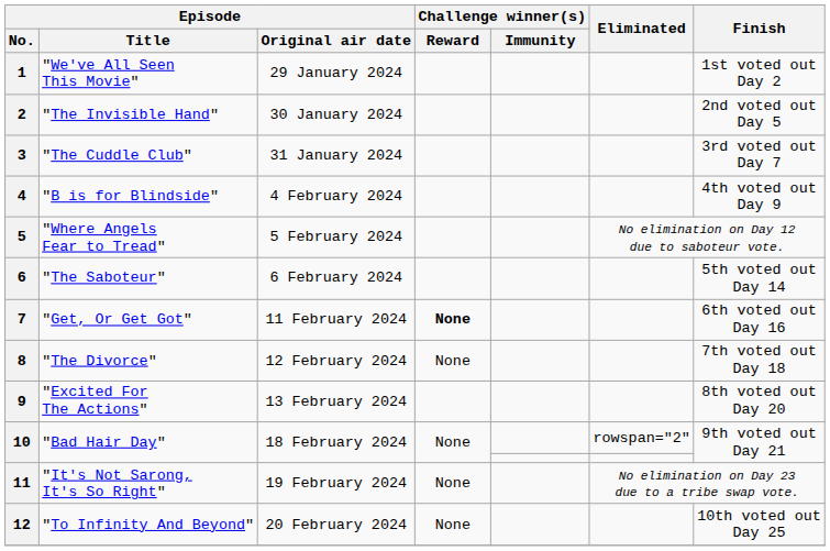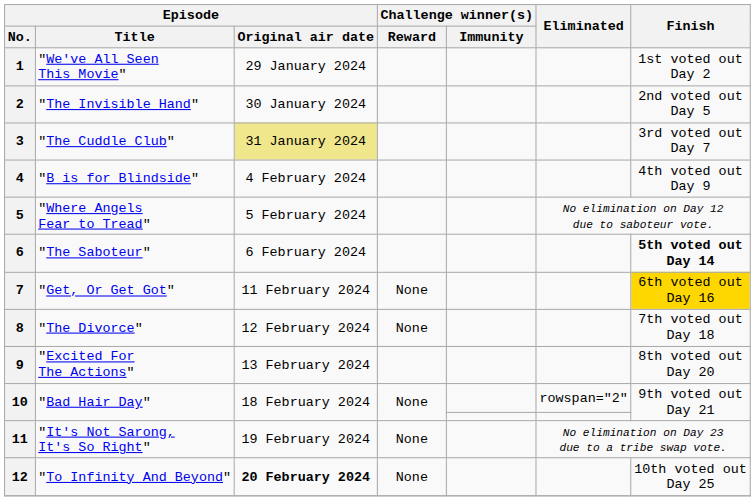3 | Episode / Original air date: no background -> khaki background
6 | Finish: normal -> bold
7 | Challenge winner(s) / Reward: bold -> normal
7 | Finish: no background -> gold background
12 | Episode / Original air date: normal -> bold
